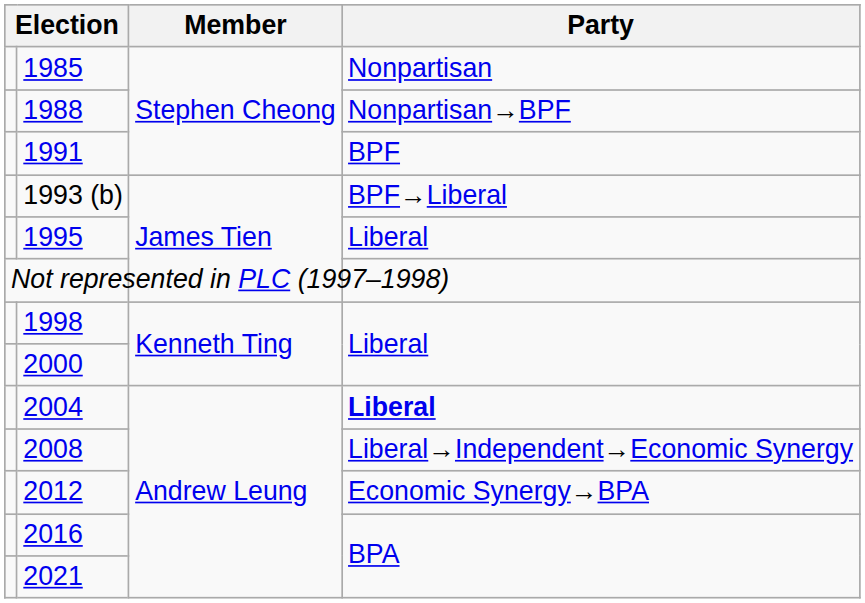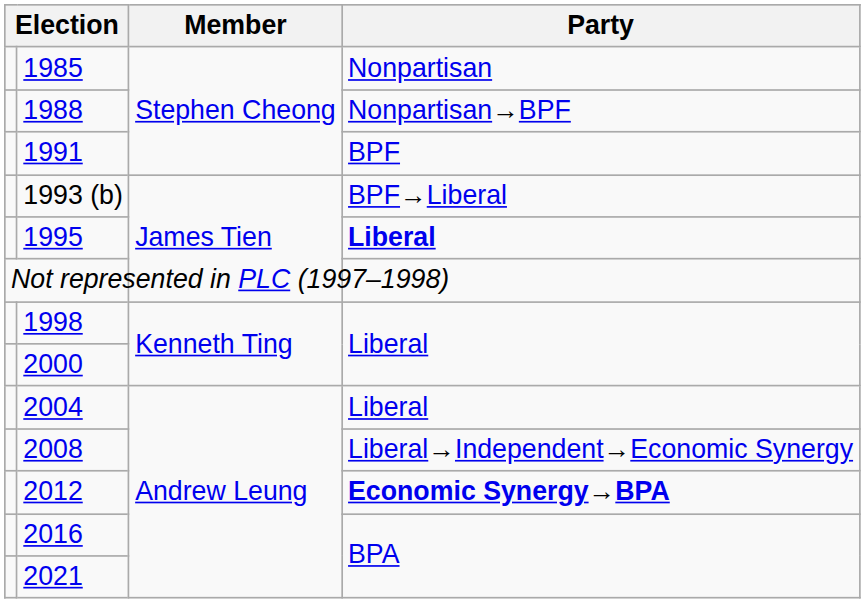1995 | Party: normal -> bold
2004 | Party: bold -> normal
2012 | Party: normal -> bold
